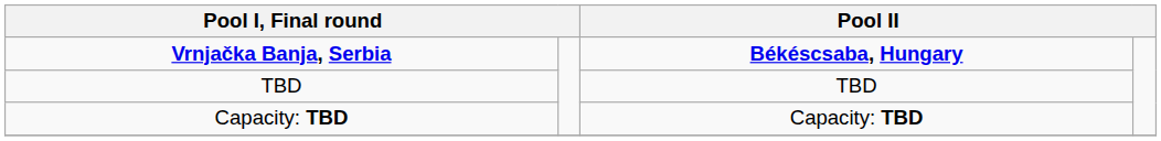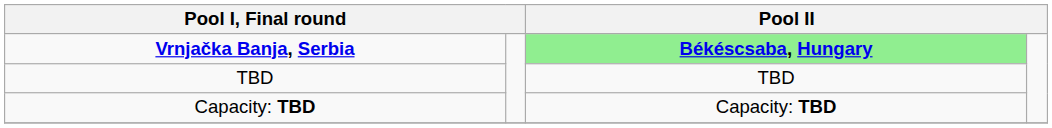Vrnjačka Banja, Serbia | column 3: no background -> lightgreen background
